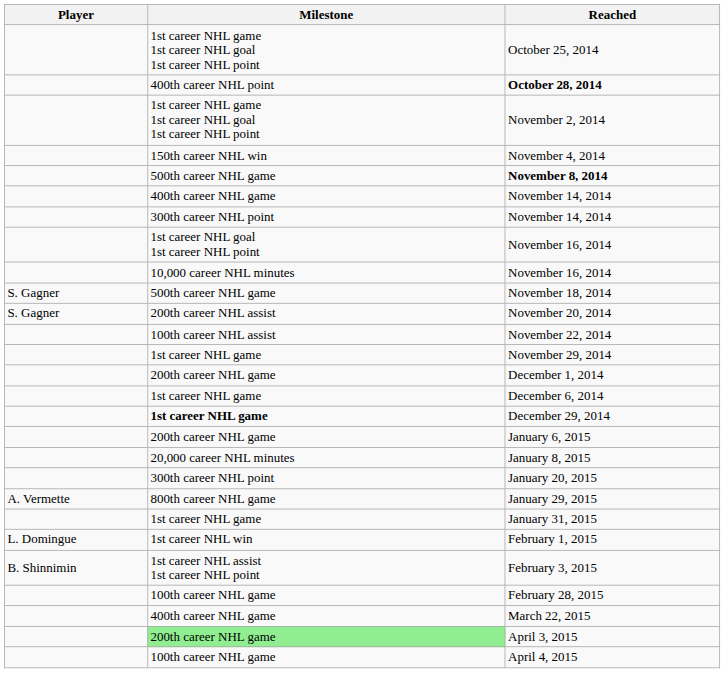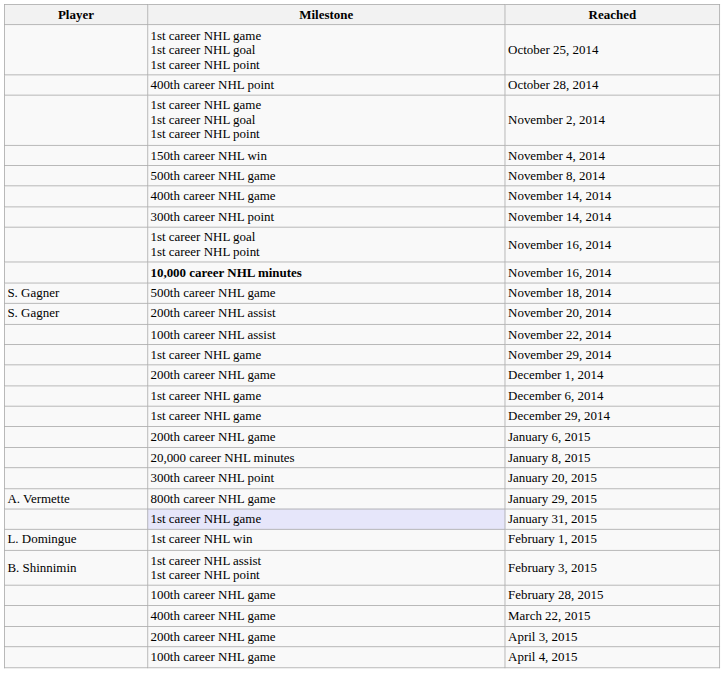row 3 | Reached: bold -> normal
row 6 | Reached: bold -> normal
row 10 | Milestone: normal -> bold
row 17 | Milestone: bold -> normal
row 22 | Milestone: no background -> lavender background
row 27 | Milestone: lightgreen background -> no background
